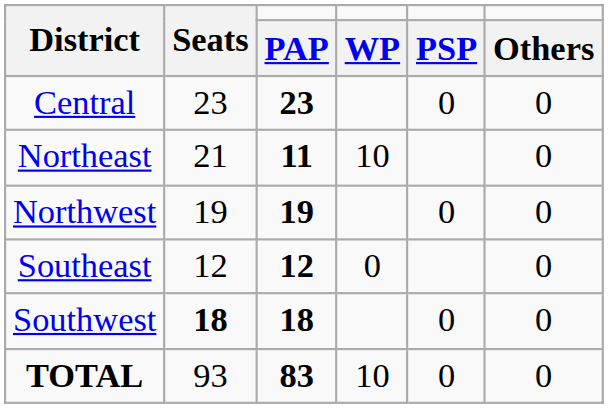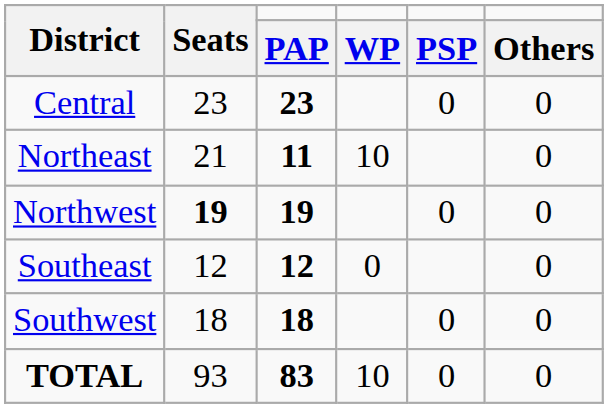Northwest | Seats: normal -> bold
Southwest | Seats: bold -> normal
